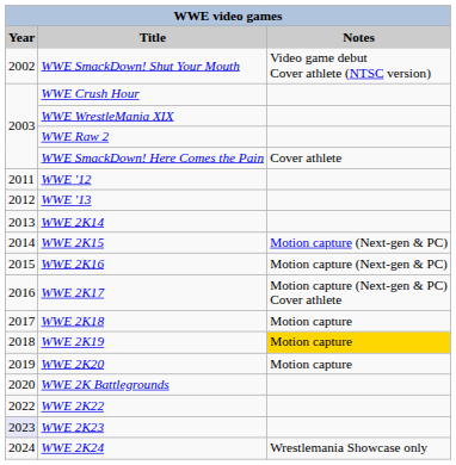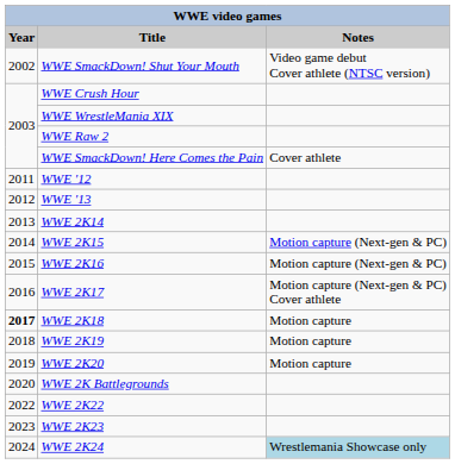WWE 2K18 | Year: normal -> bold
WWE 2K19 | Notes: gold background -> no background
WWE 2K23 | Year: lavender background -> no background
WWE 2K24 | Notes: no background -> lightblue background
